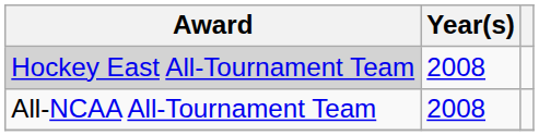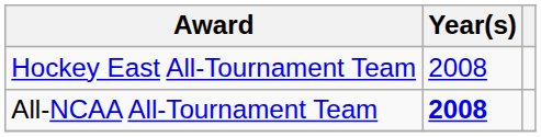row 2 | Award: lightgrey background -> no background
row 3 | Year(s): normal -> bold
